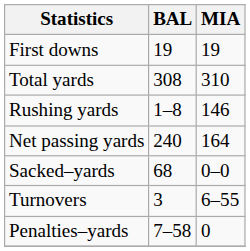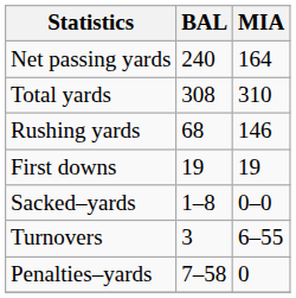rows swapped: First downs <-> Net passing yards
Rushing yards | BAL: 1–8 -> 68
Sacked–yards | BAL: 68 -> 1–8
